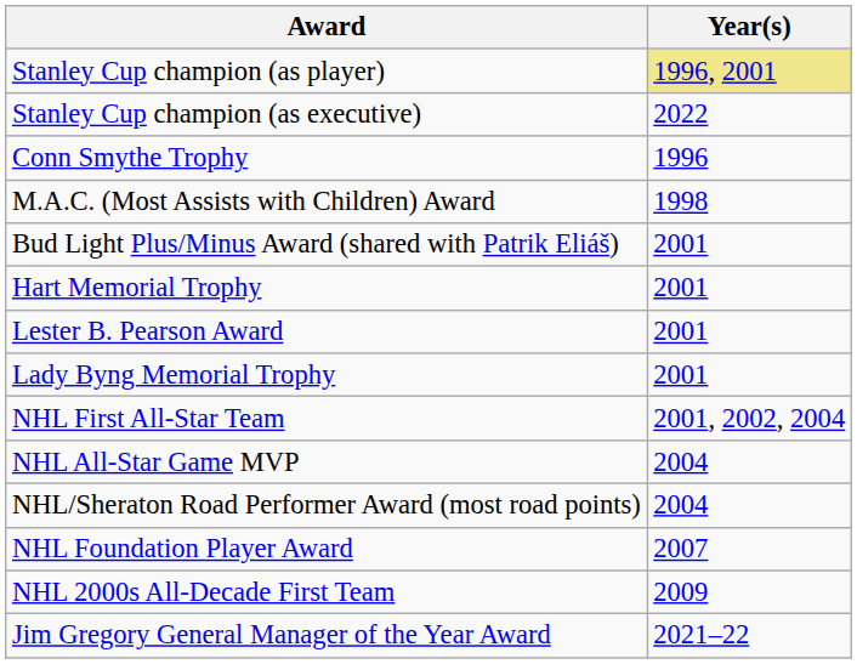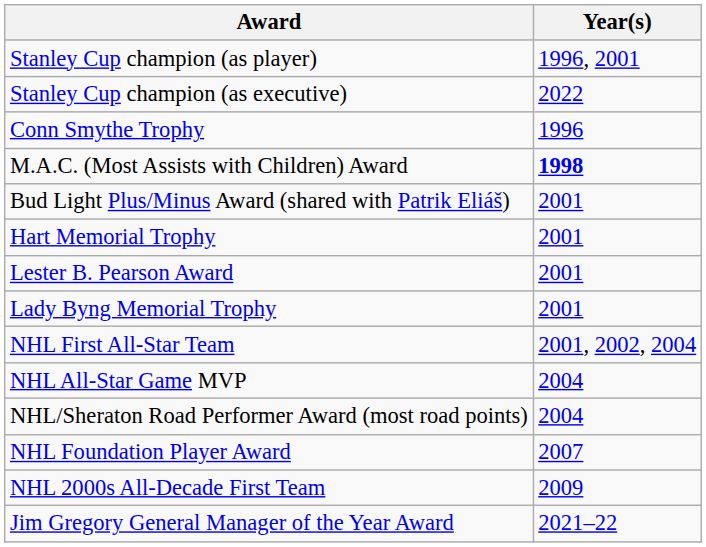Stanley Cup champion (as player) | Year(s): khaki background -> no background
M.A.C. (Most Assists with Children) Award | Year(s): normal -> bold
